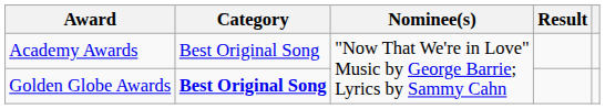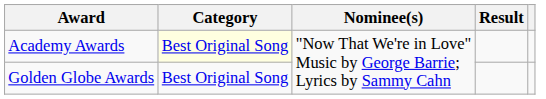Academy Awards | Category: no background -> lightyellow background
Golden Globe Awards | Category: bold -> normal
